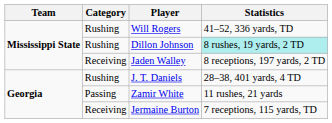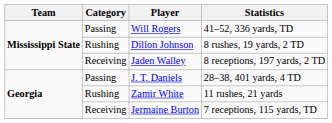Will Rogers | Category: Rushing -> Passing
Dillon Johnson | Statistics: paleturquoise background -> no background
J. T. Daniels | Category: Rushing -> Passing
Zamir White | Category: Passing -> Rushing
